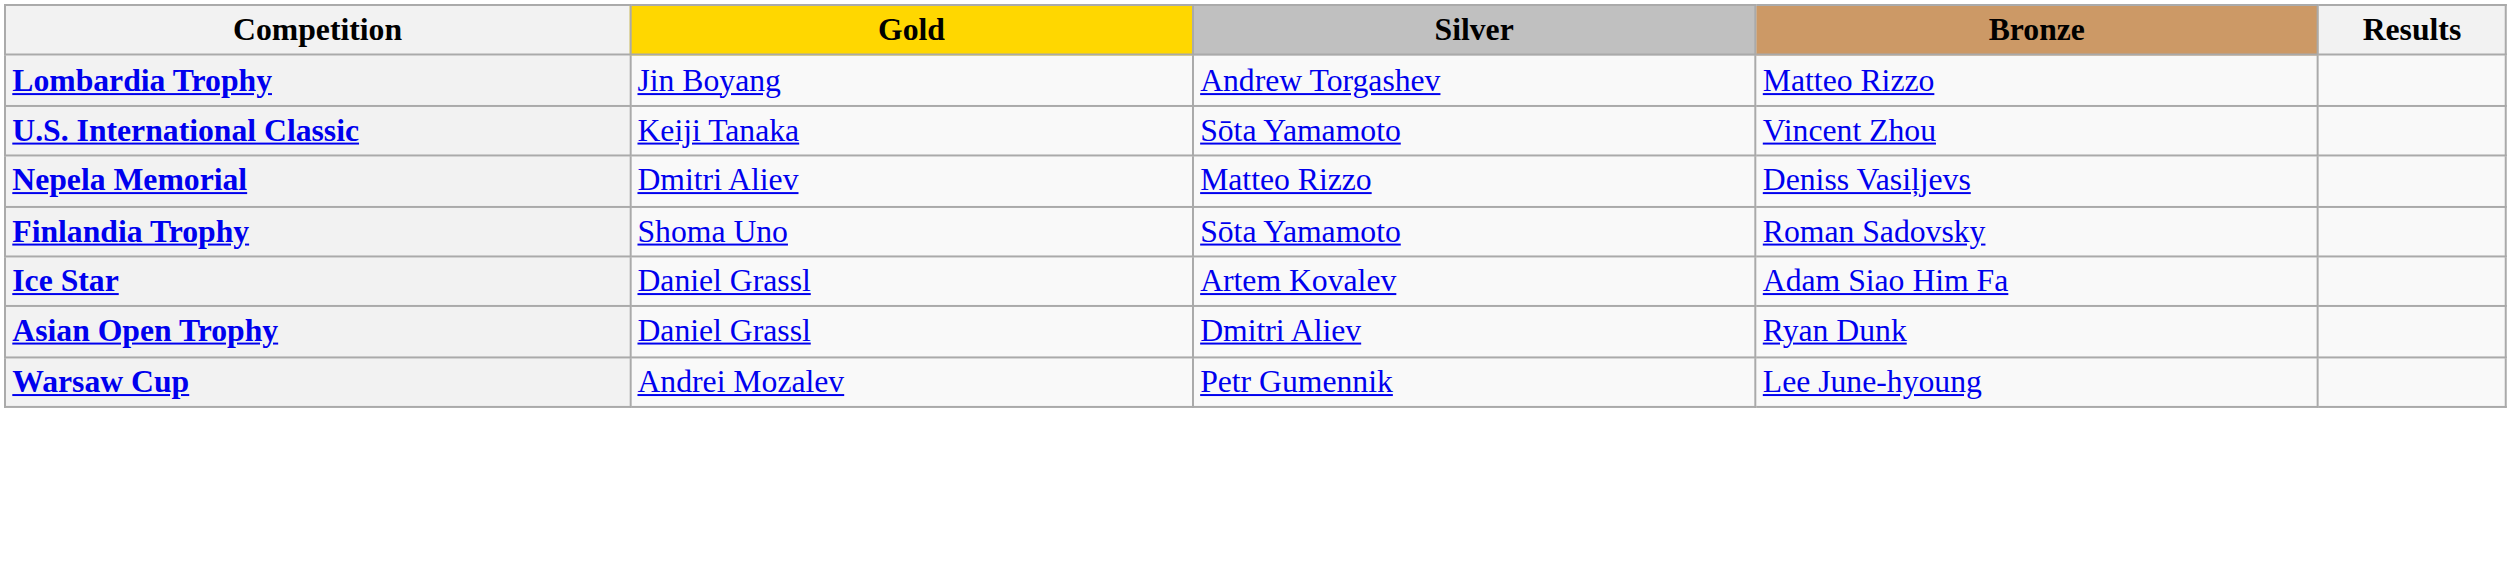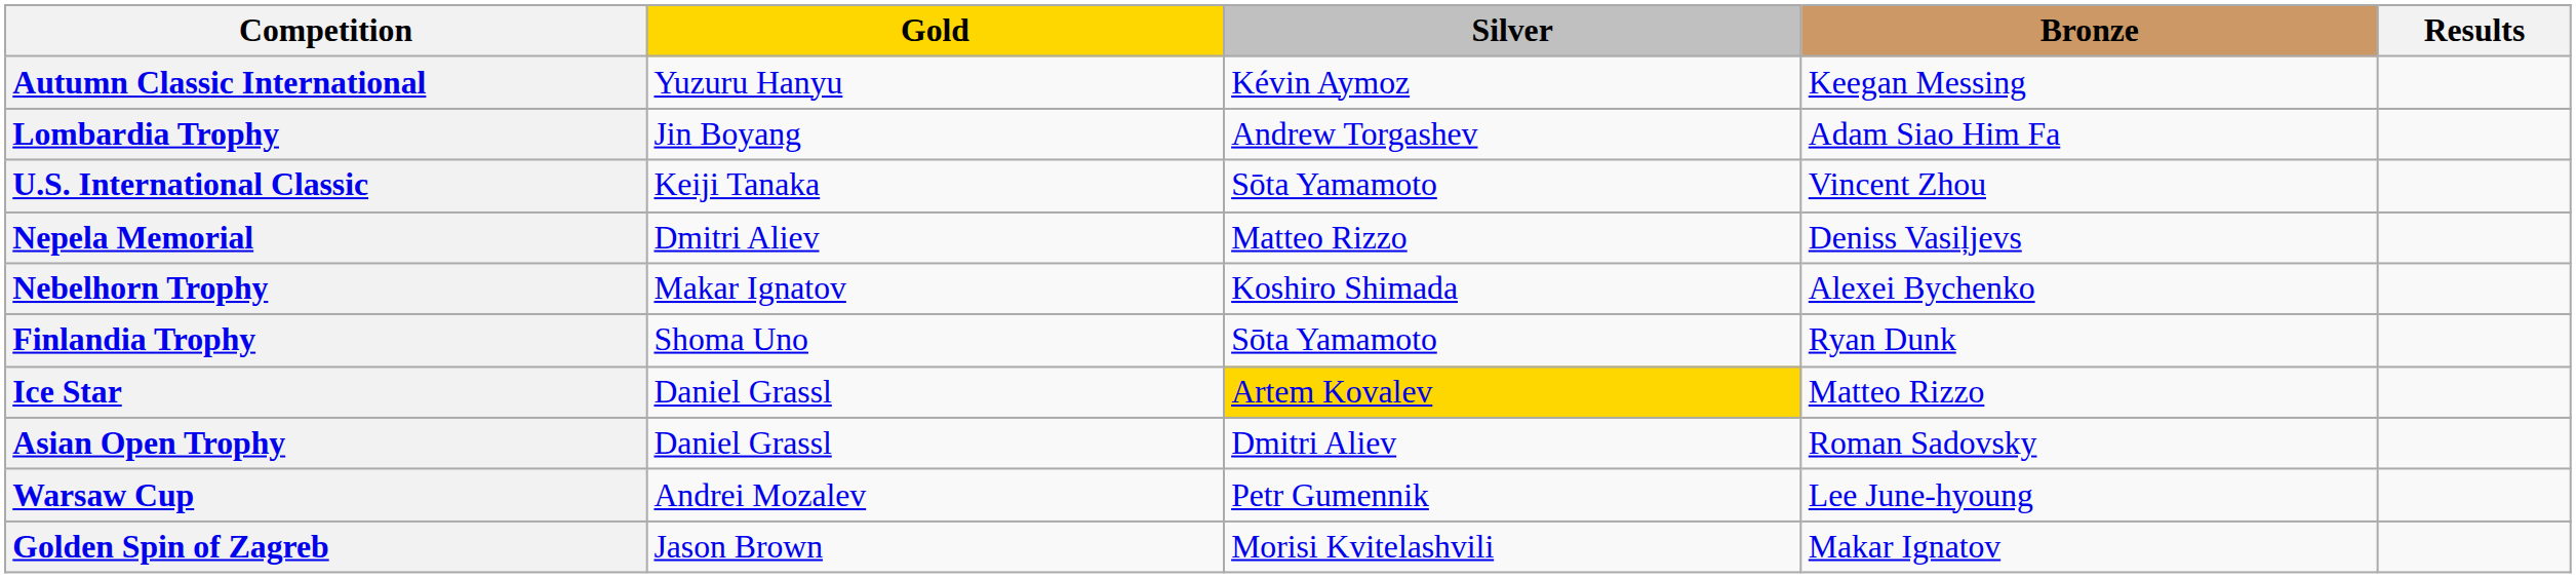+ row: Autumn Classic International | Yuzuru Hanyu | Kévin Aymoz | Keegan Messing
Lombardia Trophy | Bronze: Matteo Rizzo -> Adam Siao Him Fa
+ row: Nebelhorn Trophy | Makar Ignatov | Koshiro Shimada | Alexei Bychenko
Finlandia Trophy | Bronze: Roman Sadovsky -> Ryan Dunk
Ice Star | Silver: no background -> gold background
Ice Star | Bronze: Adam Siao Him Fa -> Matteo Rizzo
Asian Open Trophy | Bronze: Ryan Dunk -> Roman Sadovsky
+ row: Golden Spin of Zagreb | Jason Brown | Morisi Kvitelashvili | Makar Ignatov
